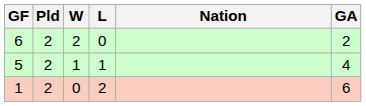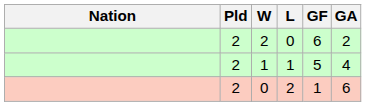columns swapped: Nation <-> GF
